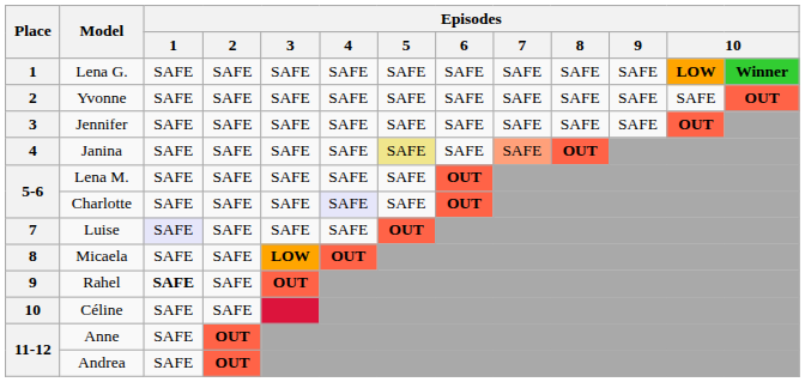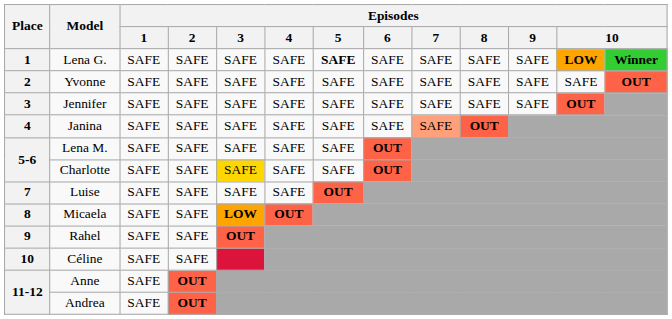Lena G. | Episodes / 5: normal -> bold
Janina | Episodes / 5: khaki background -> no background
Charlotte | Episodes / 3: no background -> gold background
Charlotte | Episodes / 4: lavender background -> no background
Luise | Episodes / 1: lavender background -> no background
Rahel | Episodes / 1: bold -> normal
